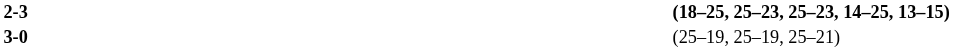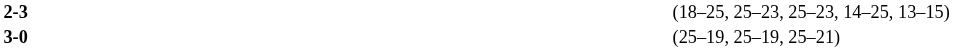2-3 | column 2: bold -> normal
